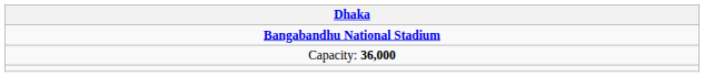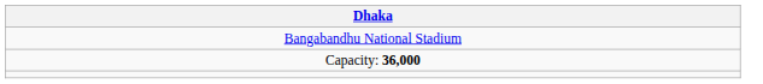row 2 | column 1: bold -> normal
